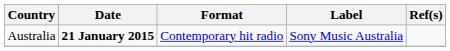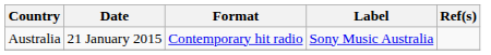Australia | Date: bold -> normal
